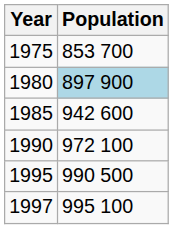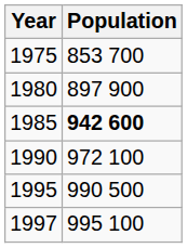1980 | Population: lightblue background -> no background
1985 | Population: normal -> bold
